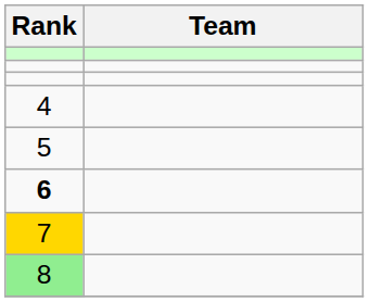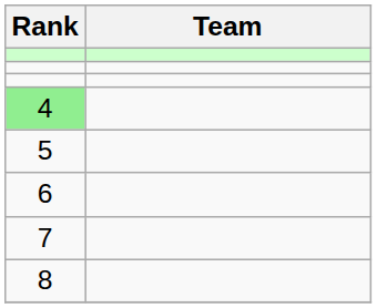row 5 | Rank: no background -> lightgreen background
row 7 | Rank: bold -> normal
row 8 | Rank: gold background -> no background
row 9 | Rank: lightgreen background -> no background
